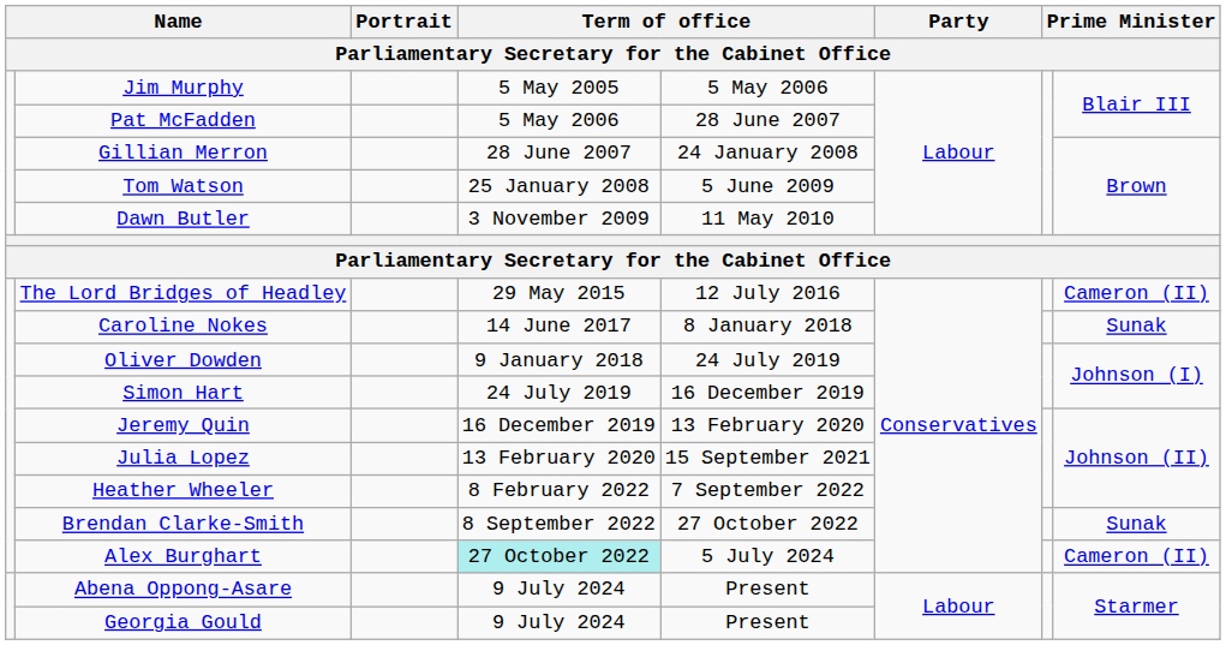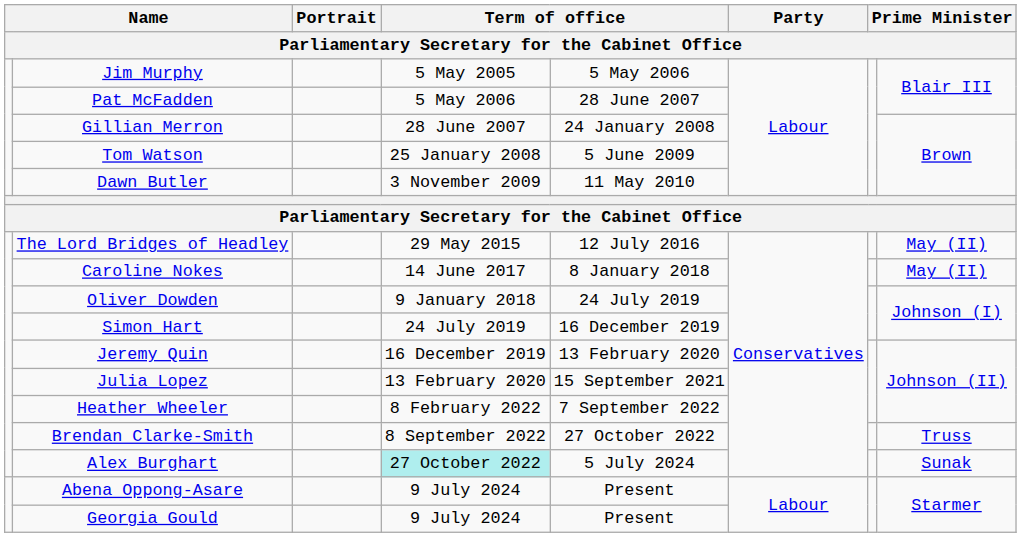The Lord Bridges of Headley | column 8: Cameron (II) -> May (II)
Caroline Nokes | column 8: Sunak -> May (II)
Brendan Clarke-Smith | column 8: Sunak -> Truss
Alex Burghart | column 8: Cameron (II) -> Sunak
